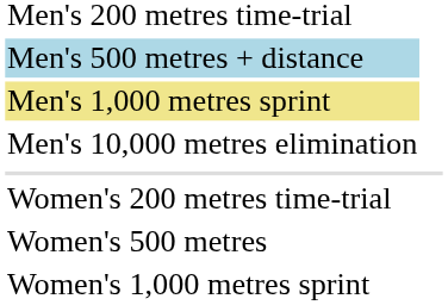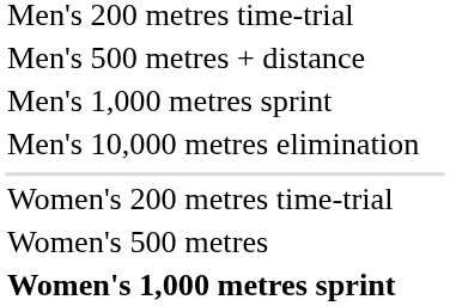Men's 500 metres + distance | column 1: lightblue background -> no background
Men's 1,000 metres sprint | column 1: khaki background -> no background
Women's 1,000 metres sprint | column 1: normal -> bold
